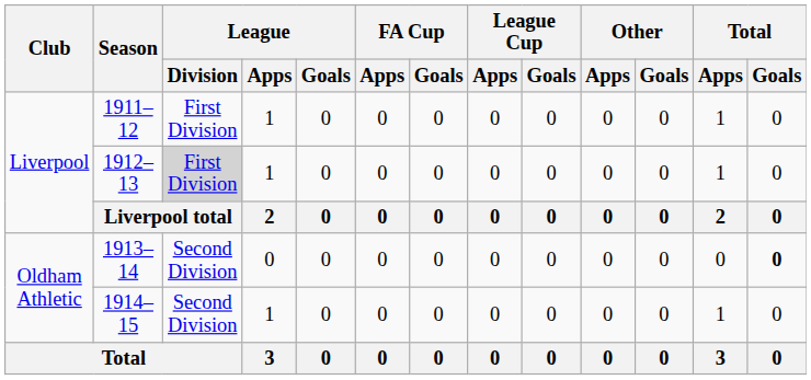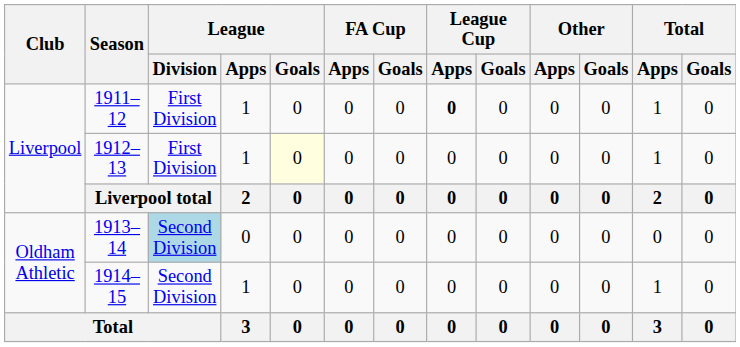1911–12 | League Cup / Apps: normal -> bold
1912–13 | League / Division: lightgrey background -> no background
1912–13 | League / Goals: no background -> lightyellow background
1913–14 | League / Division: no background -> lightblue background
1913–14 | Total / Goals: bold -> normal
